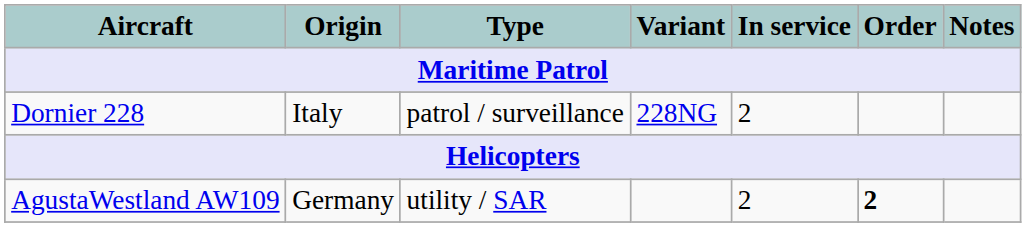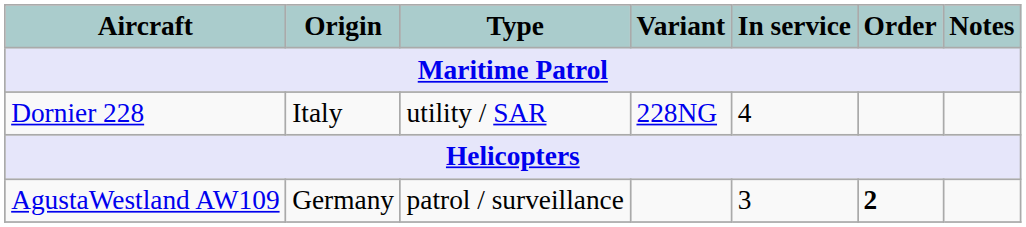Dornier 228 | Type: patrol / surveillance -> utility / SAR
Dornier 228 | In service: 2 -> 4
AgustaWestland AW109 | Type: utility / SAR -> patrol / surveillance
AgustaWestland AW109 | In service: 2 -> 3
